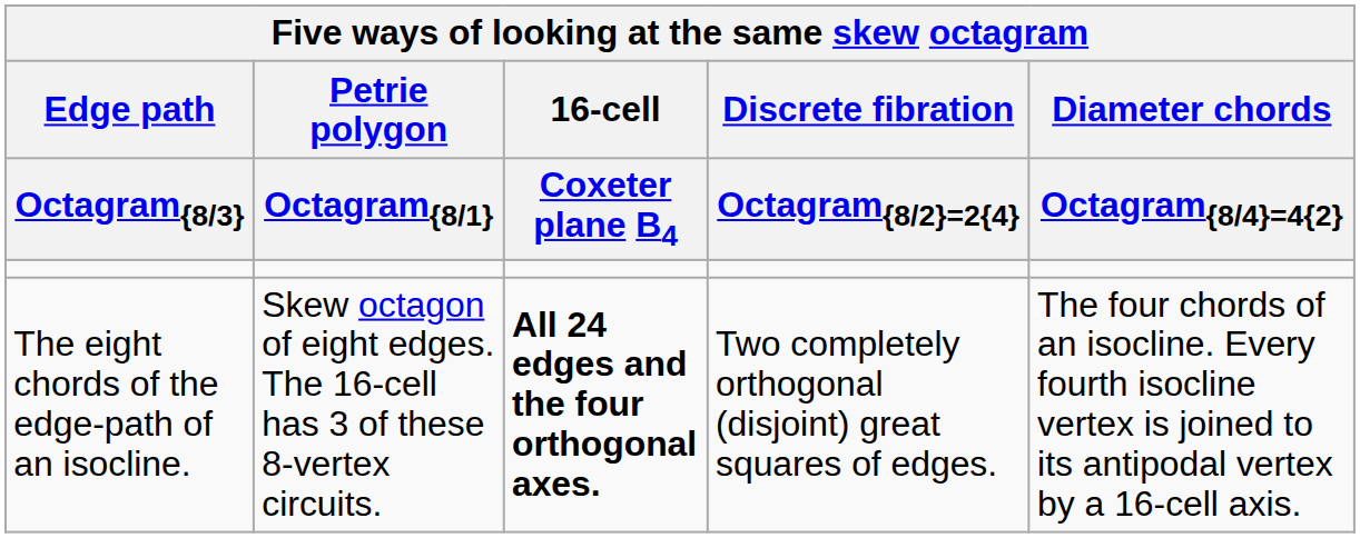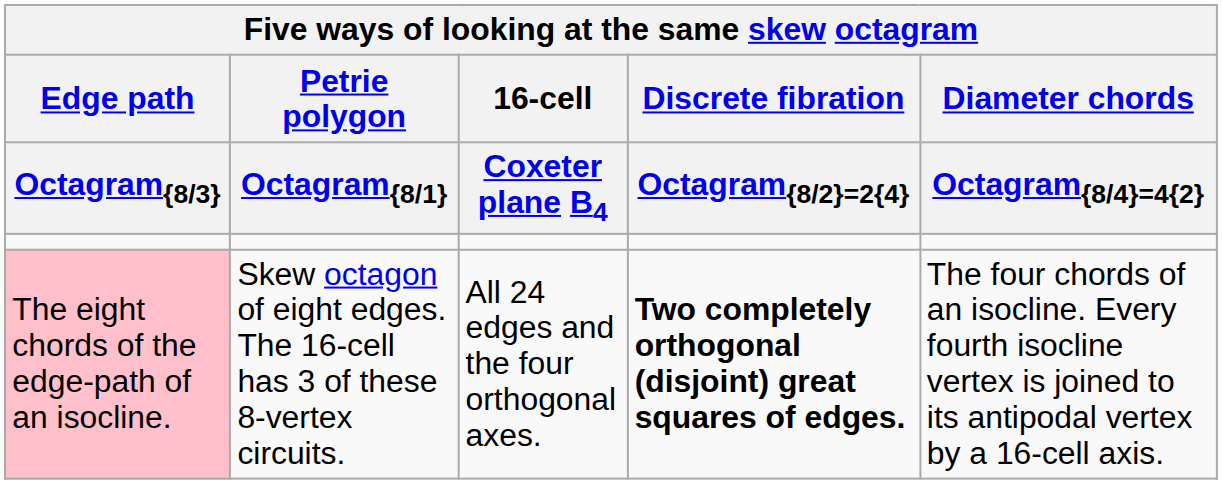row 5 | Edge path / Octagram{8/3}: no background -> pink background
row 5 | 16-cell / Coxeter plane B4: bold -> normal
row 5 | Discrete fibration / Octagram{8/2}=2{4}: normal -> bold
